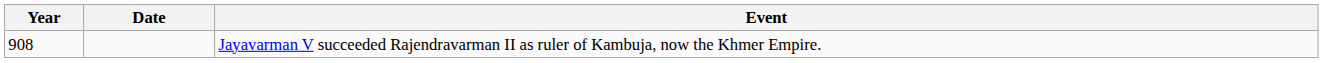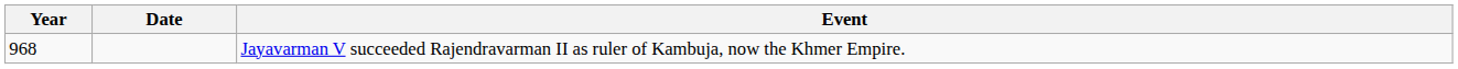row 2 | Year: 908 -> 968
